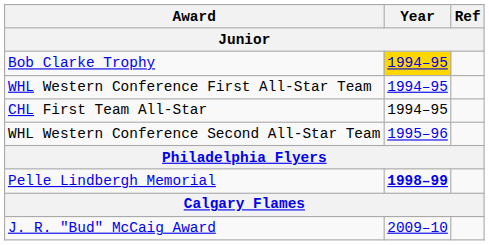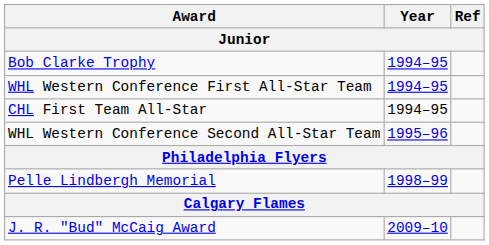Bob Clarke Trophy | Year: gold background -> no background
Pelle Lindbergh Memorial | Year: bold -> normal
